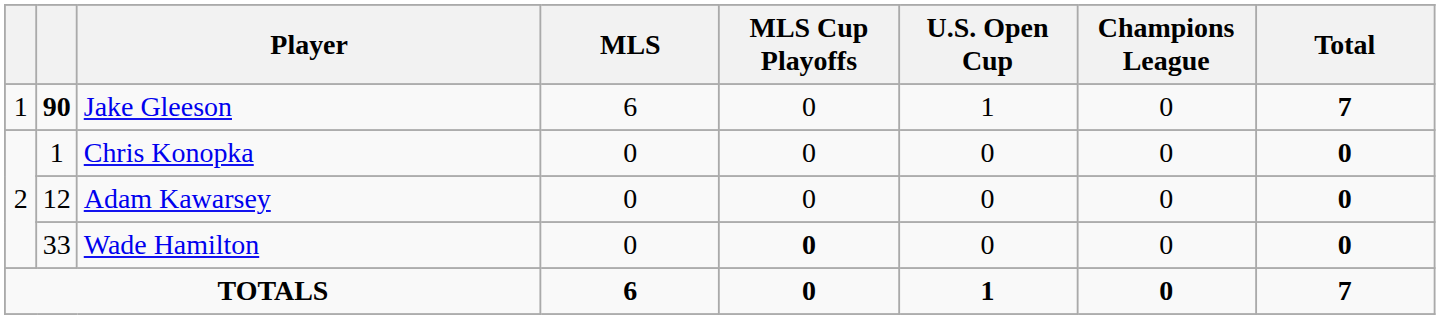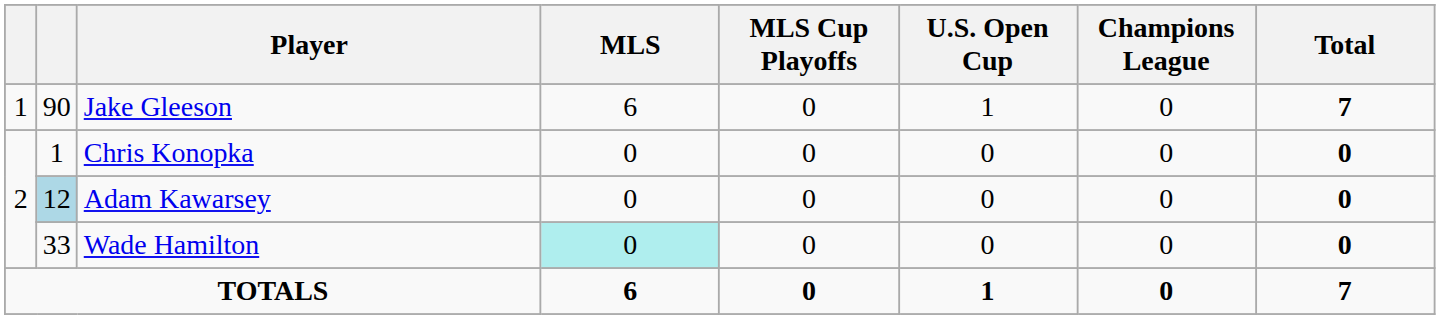Jake Gleeson | column 2: bold -> normal
Adam Kawarsey | column 2: no background -> lightblue background
Wade Hamilton | MLS: no background -> paleturquoise background
Wade Hamilton | MLS Cup Playoffs: bold -> normal
